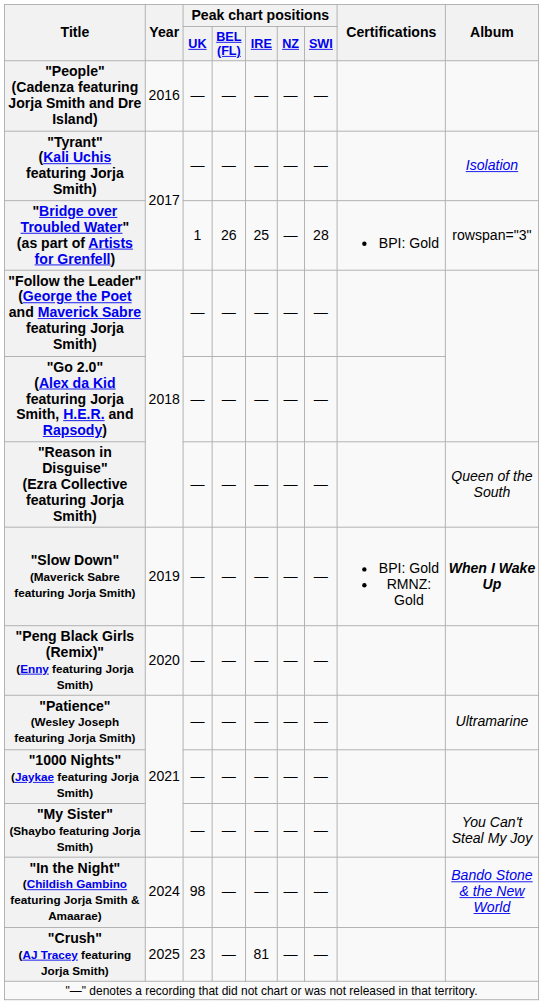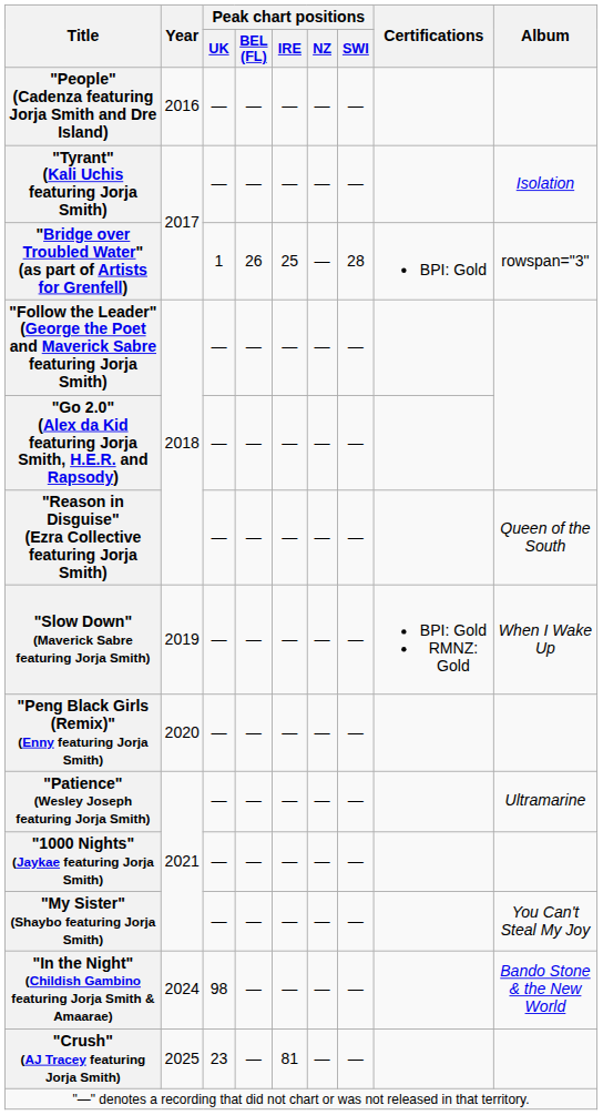"Slow Down" (Maverick Sabre featuring Jorja Smith) | Album: bold -> normal
